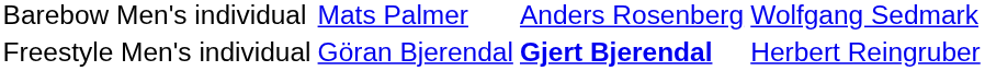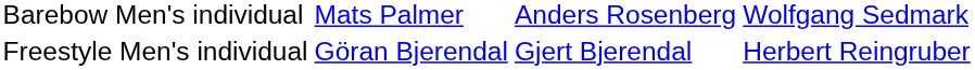Freestyle Men's individual | column 3: bold -> normal
